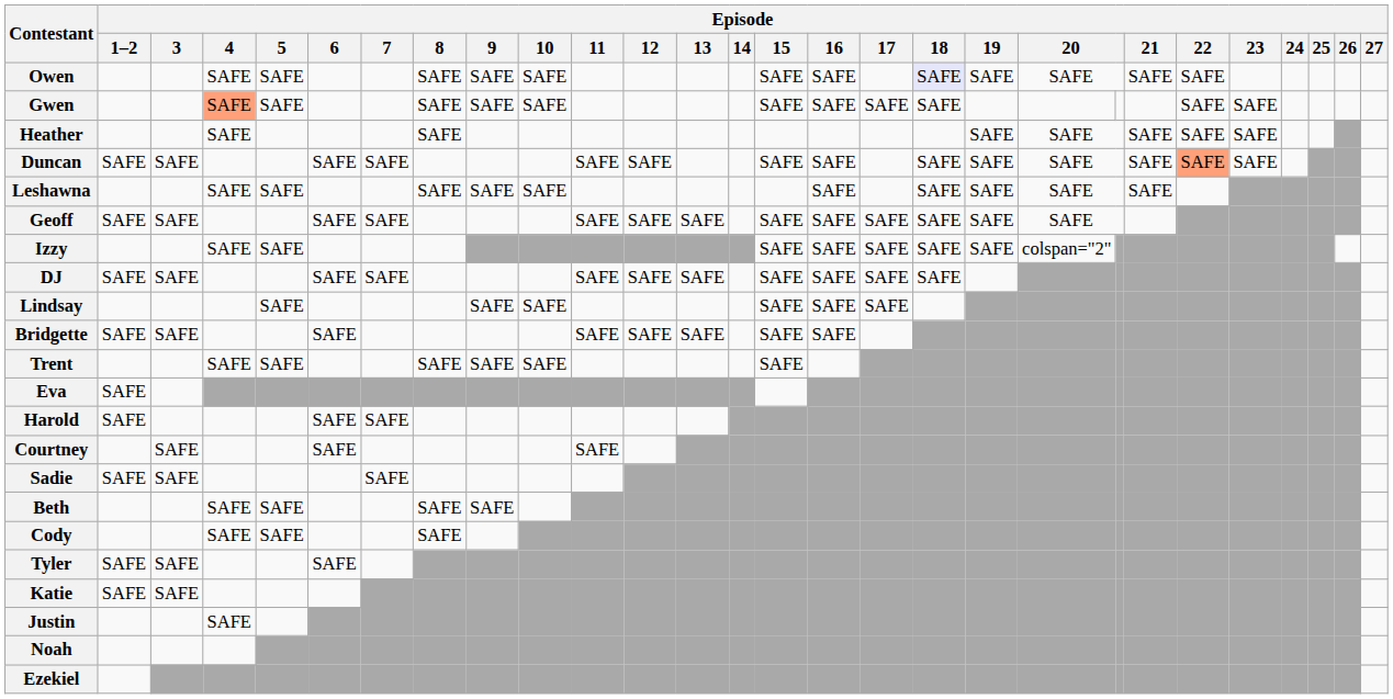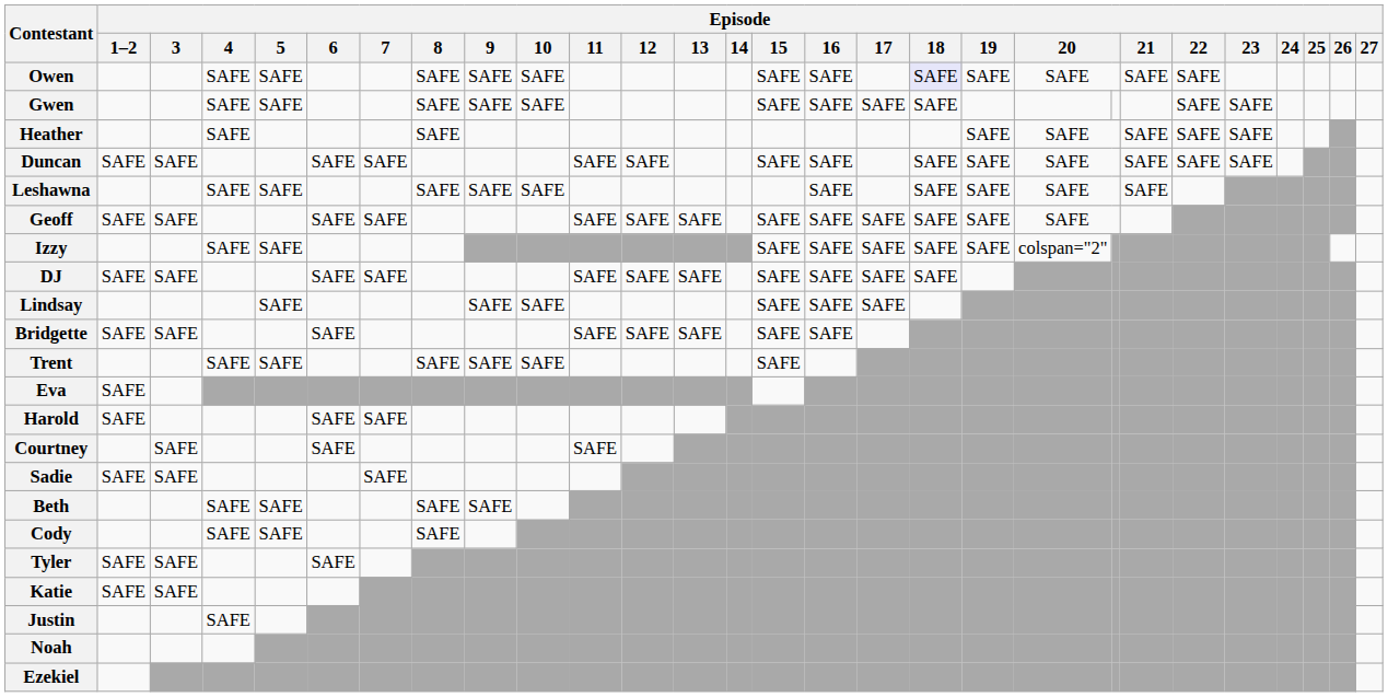Gwen | Episode / 4: lightsalmon background -> no background
Duncan | Episode / 22: lightsalmon background -> no background
